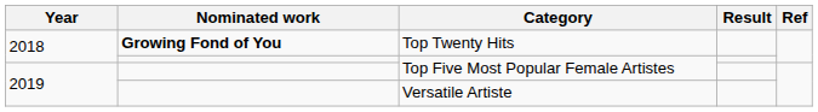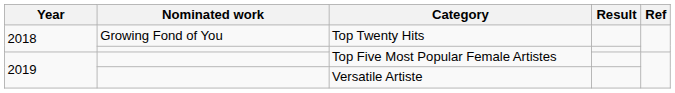Top Twenty Hits | Nominated work: bold -> normal
